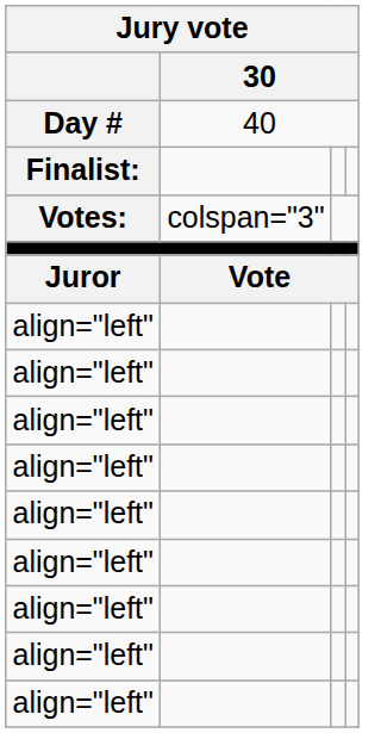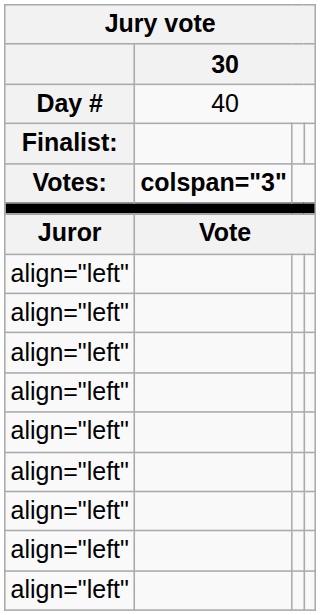Votes: | column 2: normal -> bold
